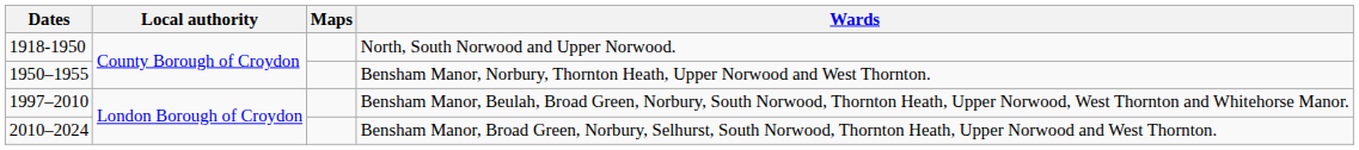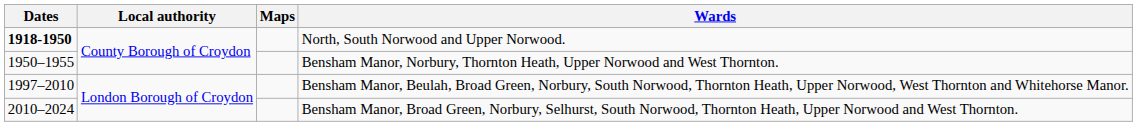North, South Norwood and Upper Norwood. | Dates: normal -> bold
